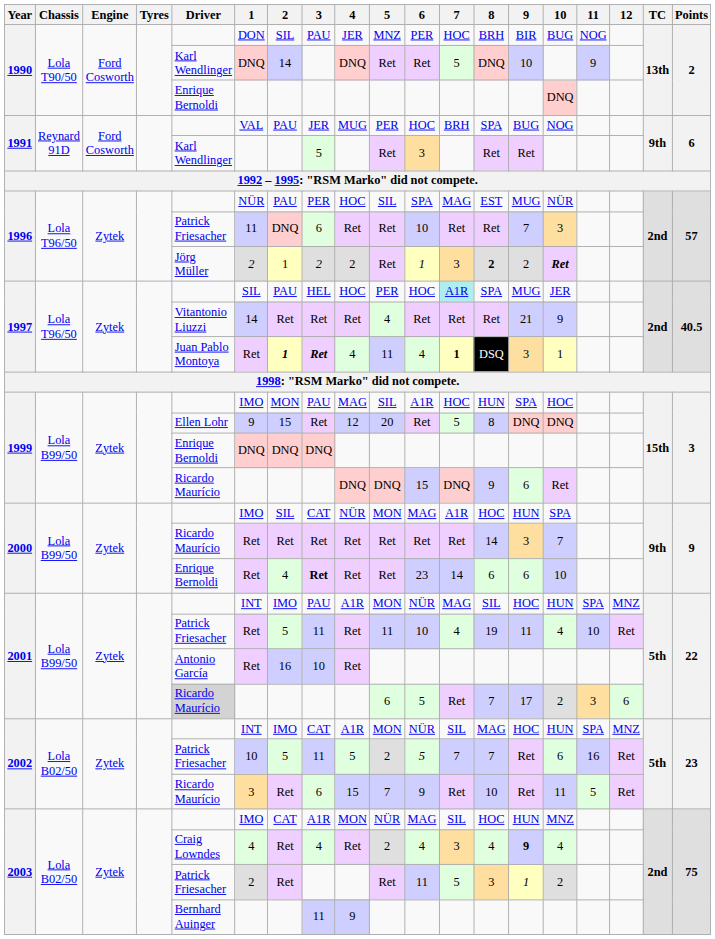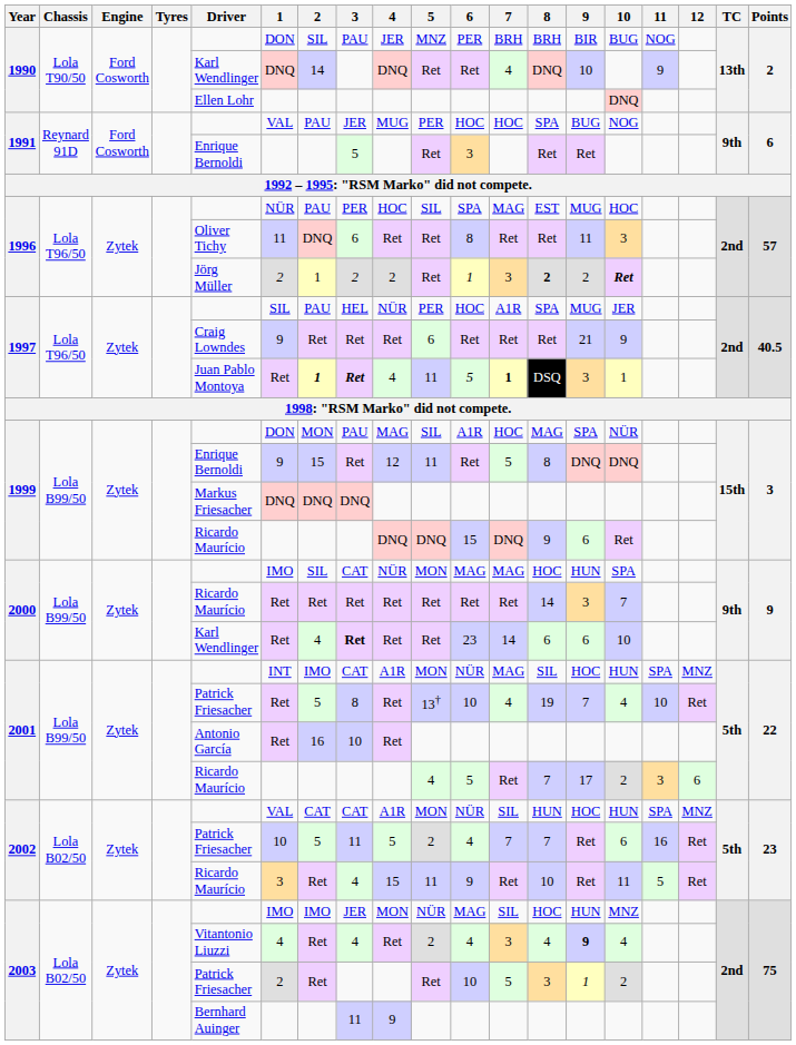row 2 | 7: HOC -> BRH
row 3 | 7: 5 -> 4
row 4 | Driver: Enrique Bernoldi -> Ellen Lohr
row 5 | 7: BRH -> HOC
row 6 | Driver: Karl Wendlinger -> Enrique Bernoldi
row 8 | 10: NÜR -> HOC
row 9 | Driver: Patrick Friesacher -> Oliver Tichy
row 9 | 6: 10 -> 8
row 9 | 9: 7 -> 11
row 11 | 4: HOC -> NÜR
row 11 | 7: paleturquoise background -> no background
row 12 | Driver: Vitantonio Liuzzi -> Craig Lowndes
row 12 | 1: 14 -> 9
row 12 | 5: 4 -> 6
row 13 | 6: 4 -> 5
row 15 | 1: IMO -> DON
row 15 | 8: HUN -> MAG
row 15 | 10: HOC -> NÜR
row 16 | Driver: Ellen Lohr -> Enrique Bernoldi
row 16 | 5: 20 -> 11
row 17 | Driver: Enrique Bernoldi -> Markus Friesacher
row 19 | 7: A1R -> MAG
row 21 | Driver: Enrique Bernoldi -> Karl Wendlinger
row 22 | 3: PAU -> CAT
row 23 | 3: 11 -> 8
row 23 | 5: 11 -> 13†
row 23 | 9: 11 -> 7
row 25 | Driver: lightgrey background -> no background
row 25 | 5: 6 -> 4
row 26 | 1: INT -> VAL
row 26 | 2: IMO -> CAT
row 26 | 8: MAG -> HUN
row 27 | 6: 5 -> 4
row 28 | 3: 6 -> 4
row 28 | 5: 7 -> 11
row 29 | 2: CAT -> IMO
row 29 | 3: A1R -> JER
row 30 | Driver: Craig Lowndes -> Vitantonio Liuzzi
row 31 | 6: 11 -> 10
